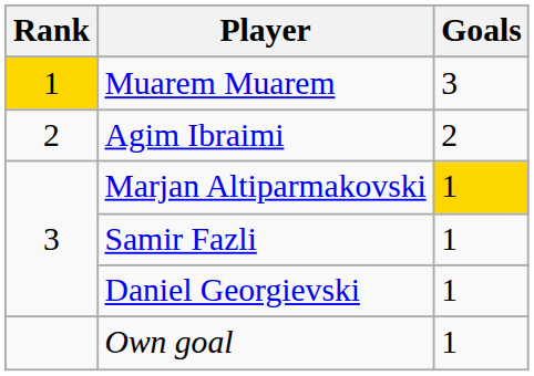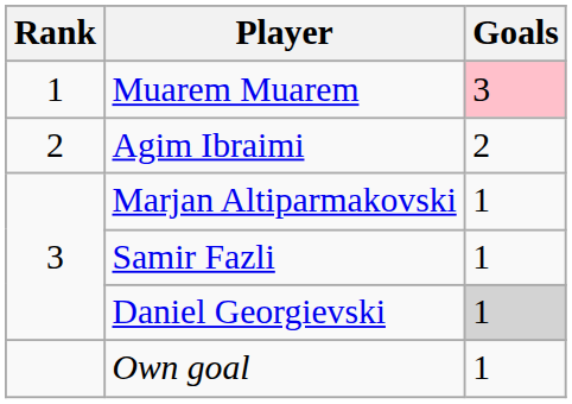Muarem Muarem | Rank: gold background -> no background
Muarem Muarem | Goals: no background -> pink background
Marjan Altiparmakovski | Goals: gold background -> no background
Daniel Georgievski | Goals: no background -> lightgrey background
